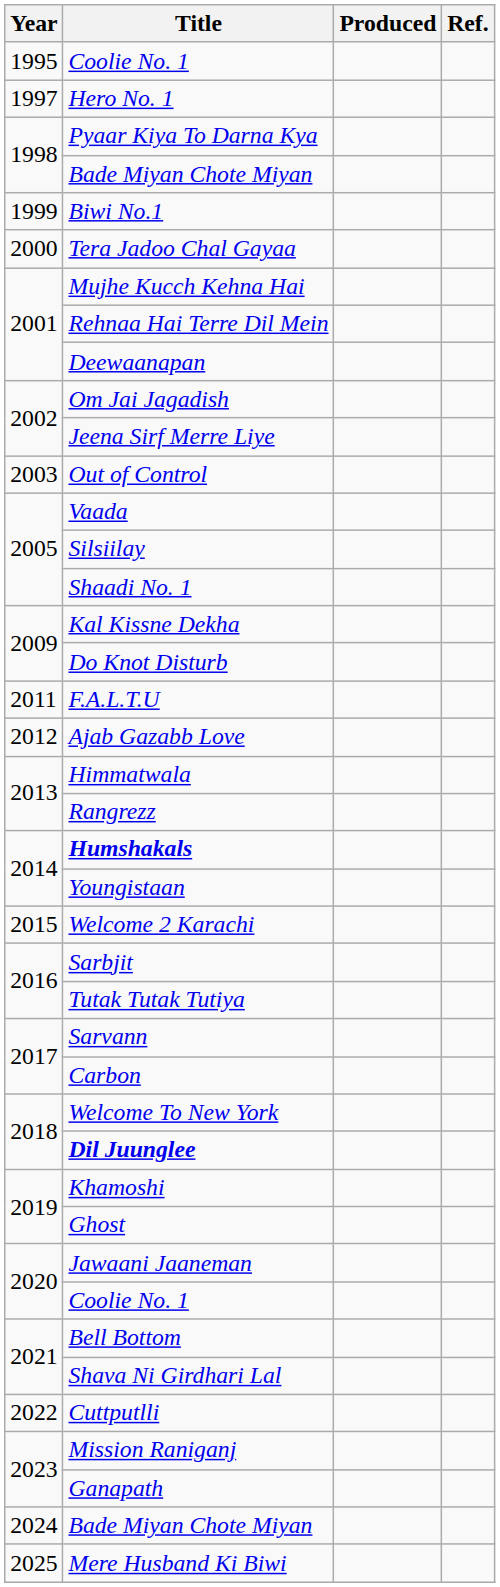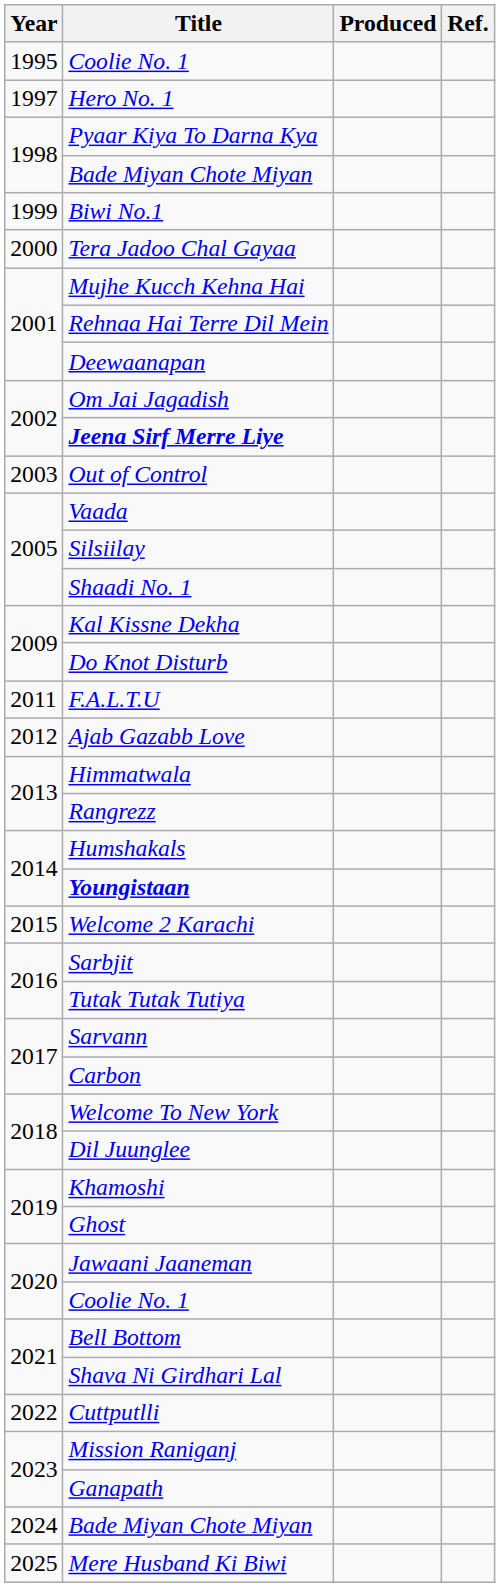Jeena Sirf Merre Liye | Title: normal -> bold
Humshakals | Title: bold -> normal
Youngistaan | Title: normal -> bold
Dil Juunglee | Title: bold -> normal
